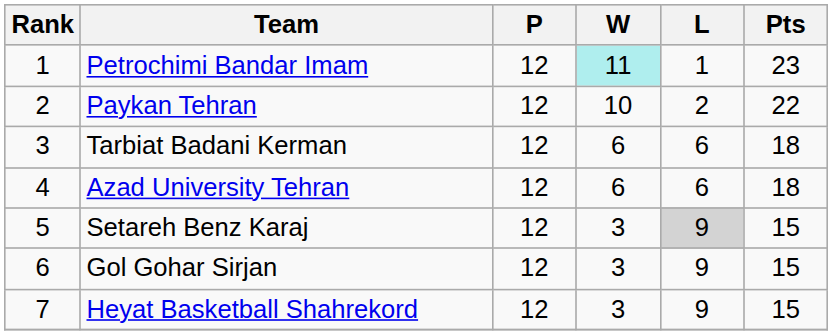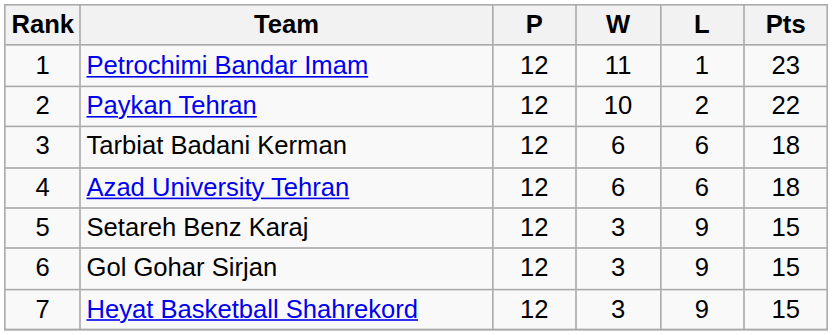Petrochimi Bandar Imam | W: paleturquoise background -> no background
Setareh Benz Karaj | L: lightgrey background -> no background
